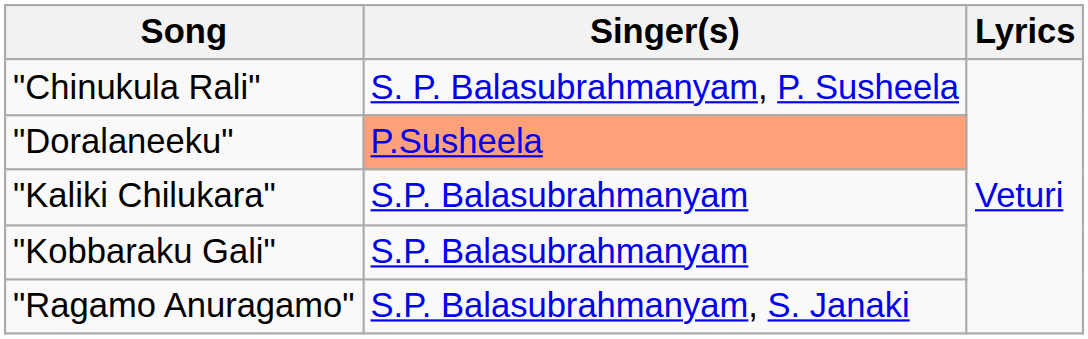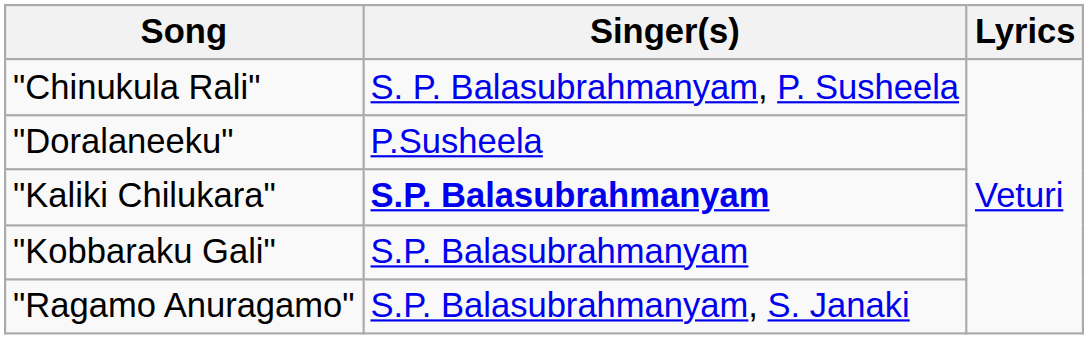"Doralaneeku" | Singer(s): lightsalmon background -> no background
"Kaliki Chilukara" | Singer(s): normal -> bold
